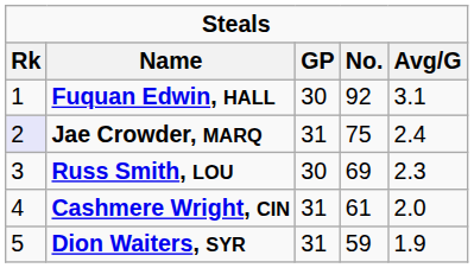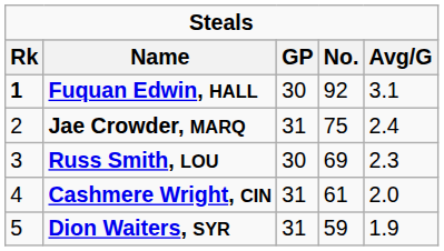Fuquan Edwin, HALL | Rk: normal -> bold
Jae Crowder, MARQ | Rk: lavender background -> no background
